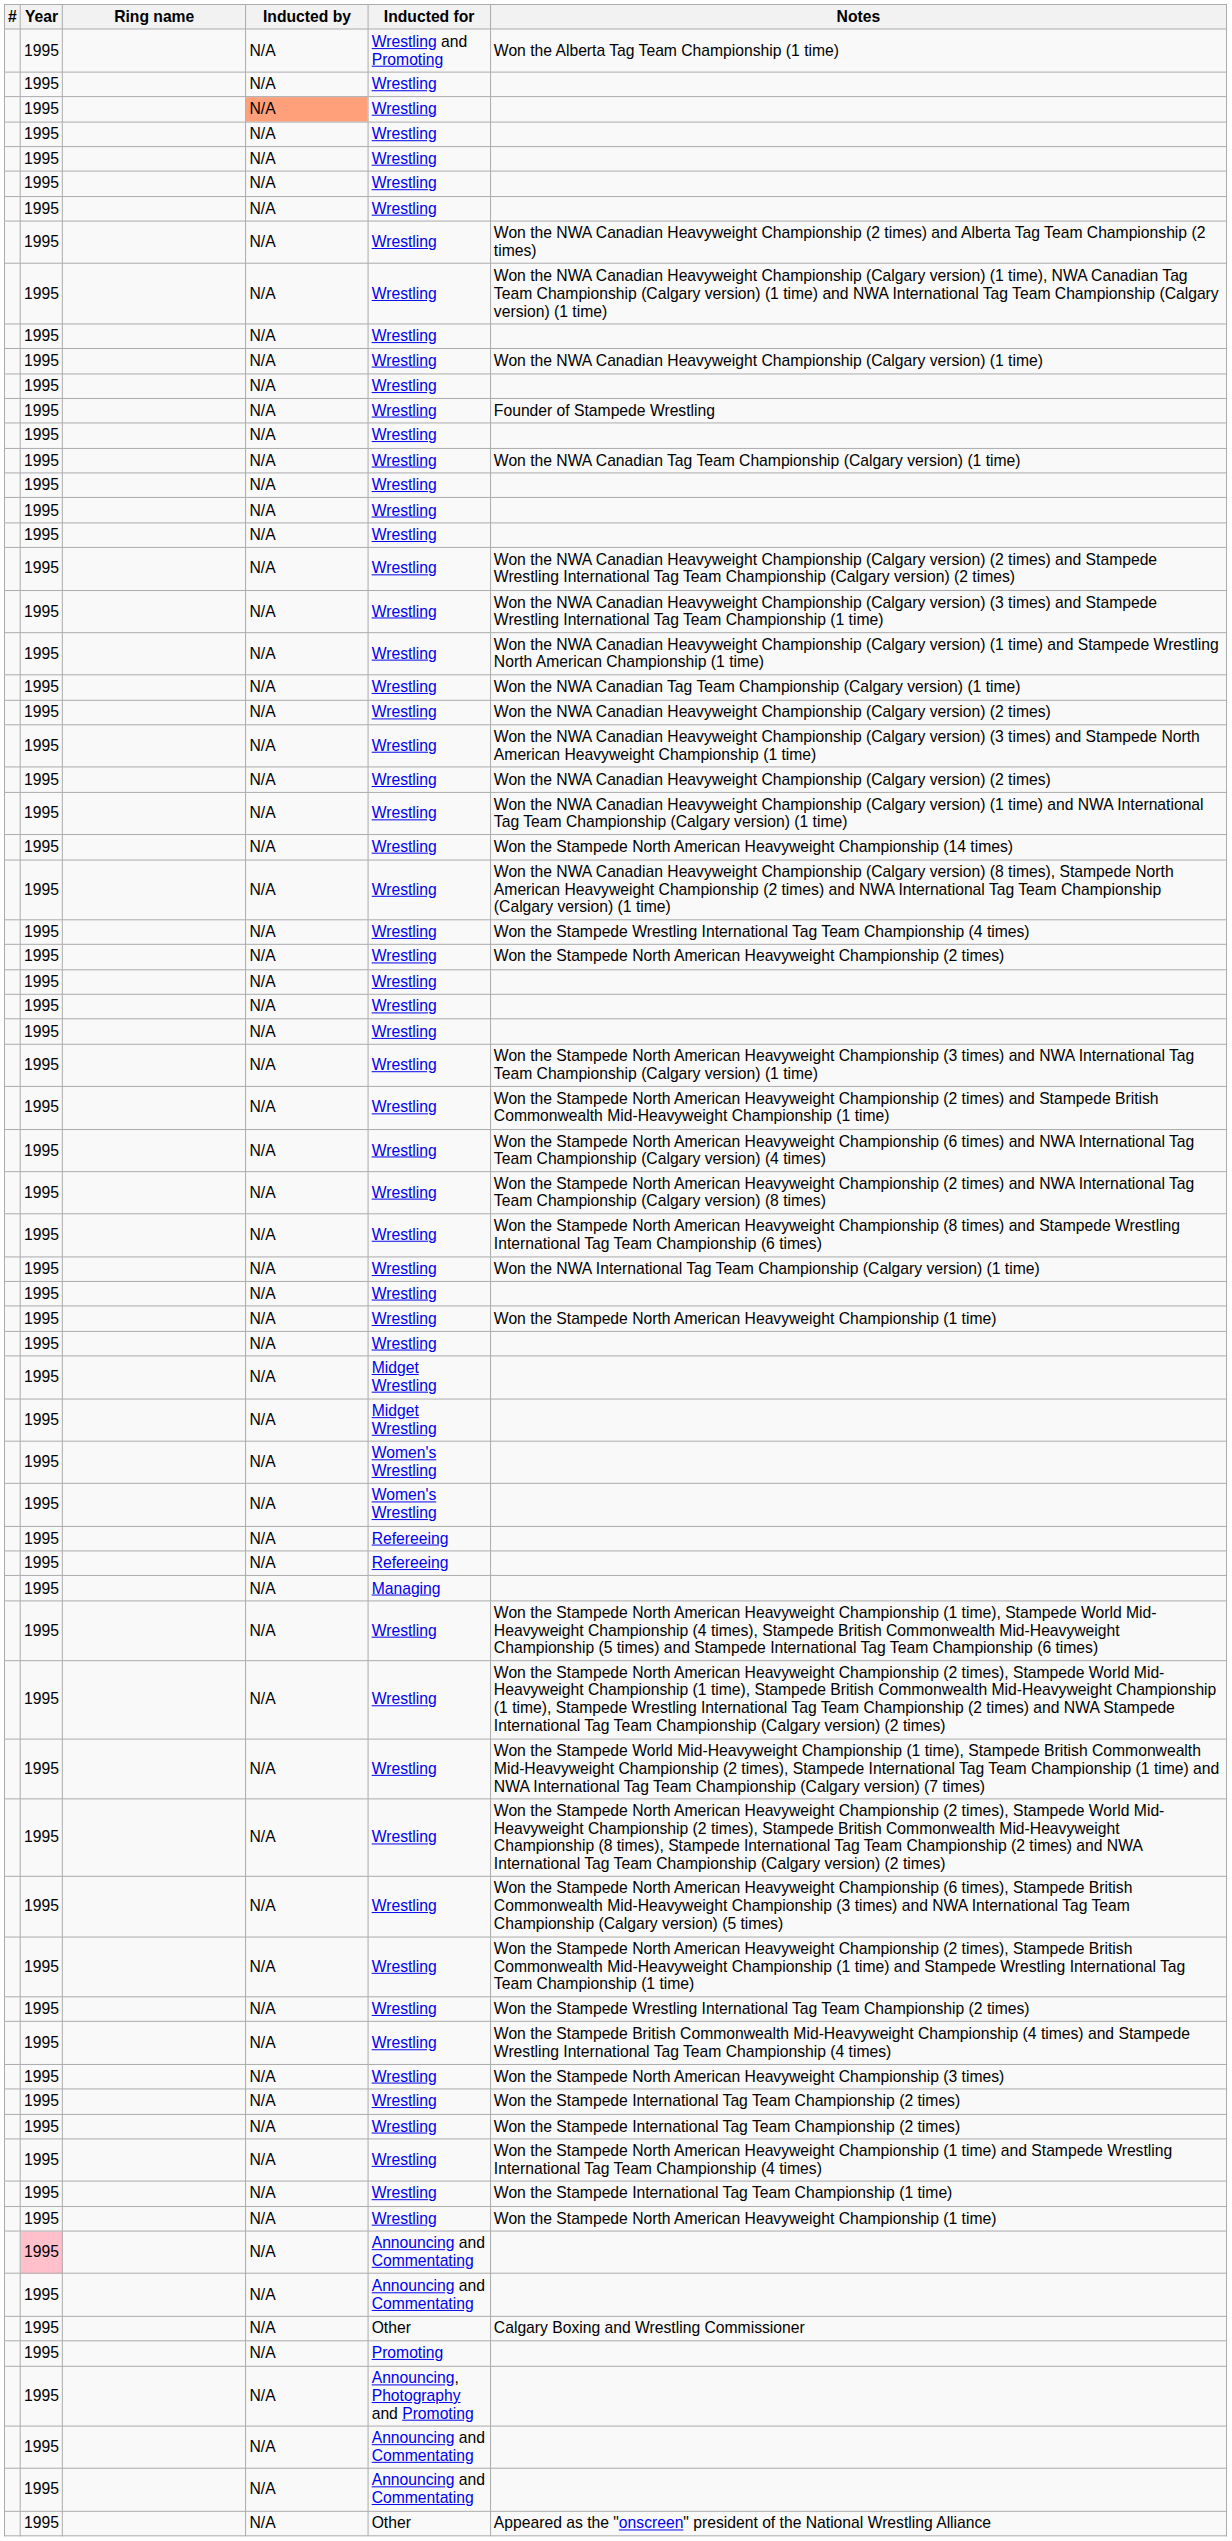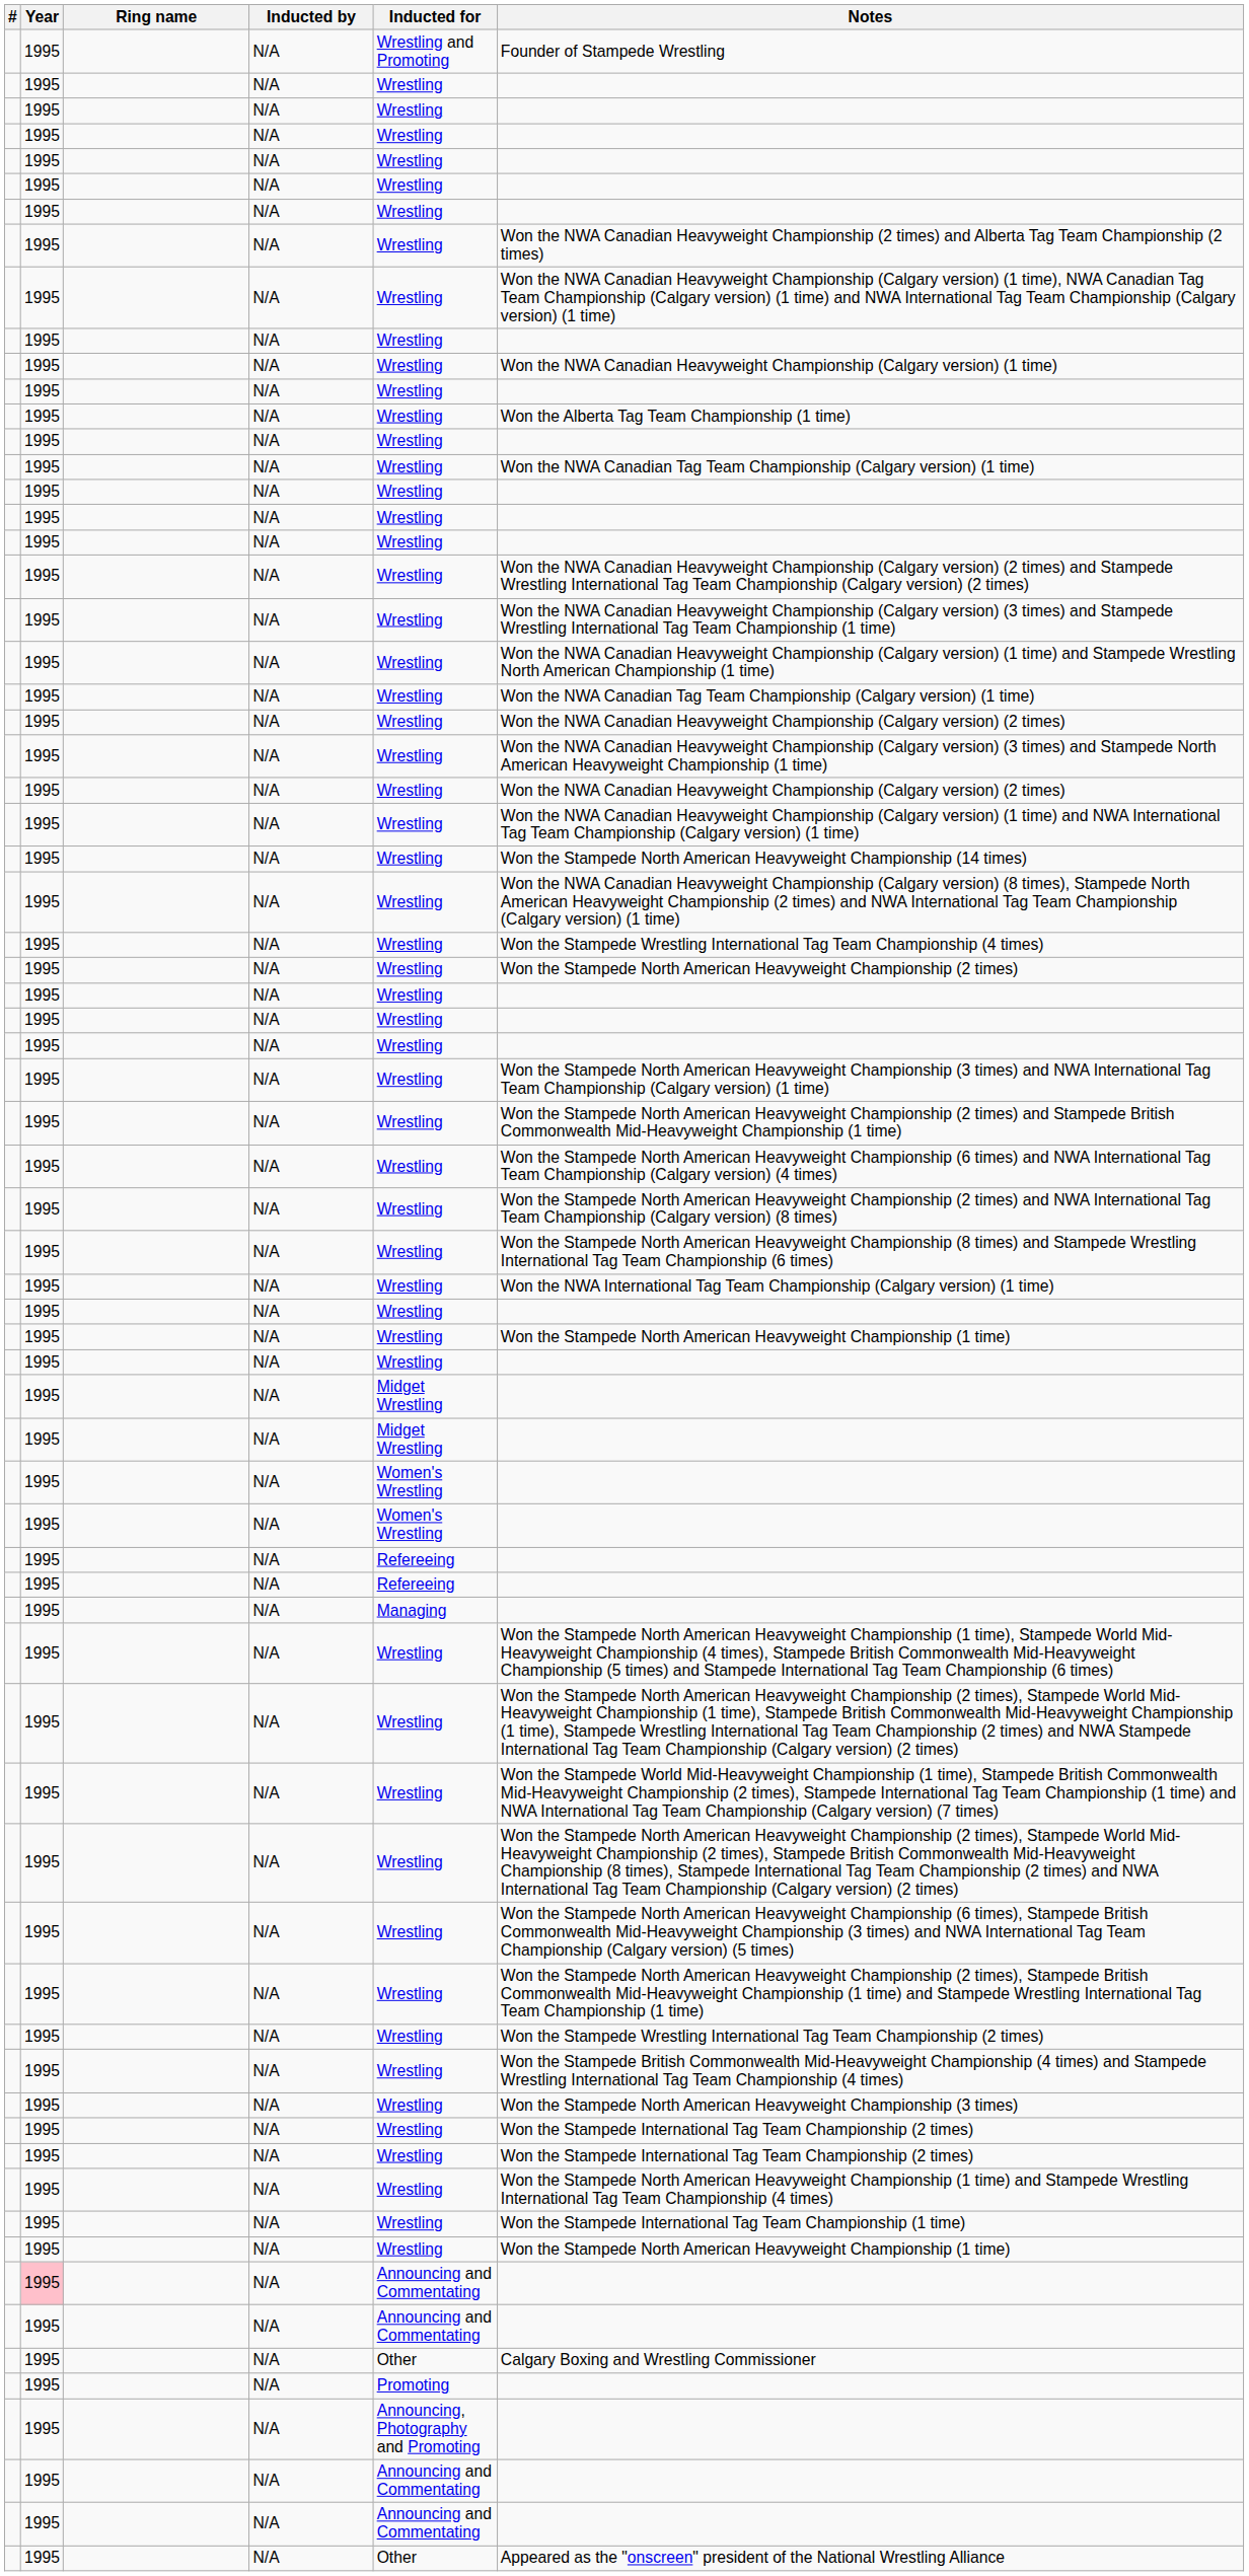row 2 | Notes: Won the Alberta Tag Team Championship (1 time) -> Founder of Stampede Wrestling
row 4 | Inducted by: lightsalmon background -> no background
row 14 | Notes: Founder of Stampede Wrestling -> Won the Alberta Tag Team Championship (1 time)
